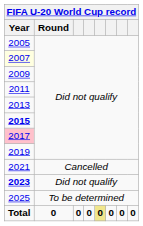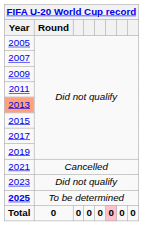2007 | Year: lightyellow background -> no background
2013 | Year: no background -> lightsalmon background
2015 | Year: bold -> normal
2017 | Year: pink background -> no background
2023 | Year: bold -> normal
2025 | Year: normal -> bold
Total | column 5: khaki background -> no background
Total | column 6: no background -> pink background
